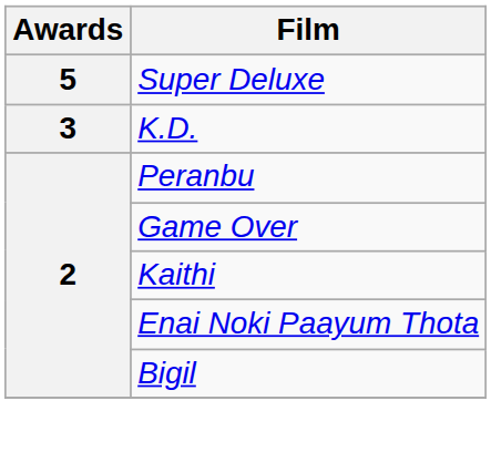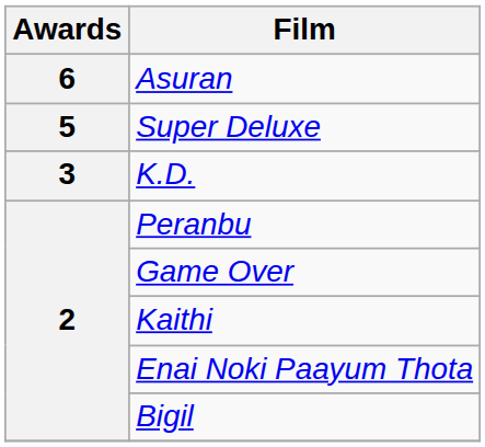+ row: 6 | Asuran
